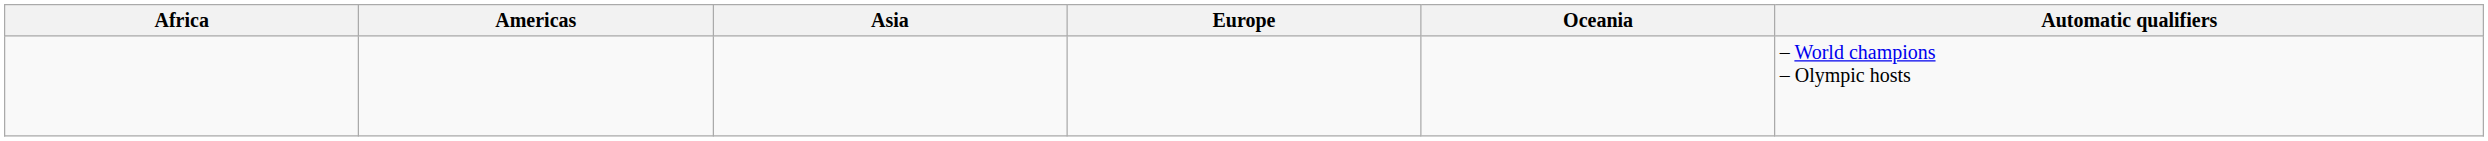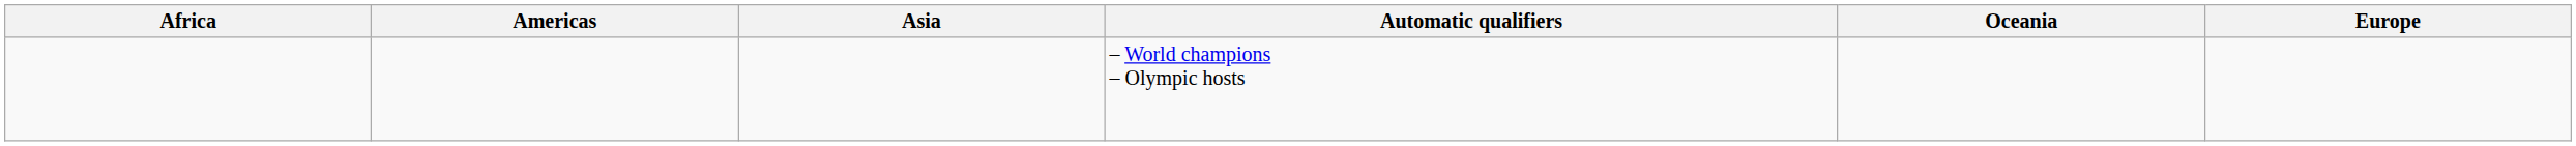columns swapped: Europe <-> Automatic qualifiers
